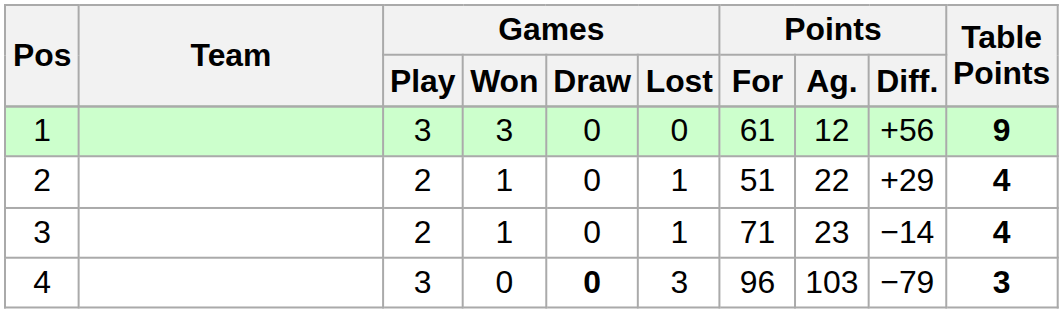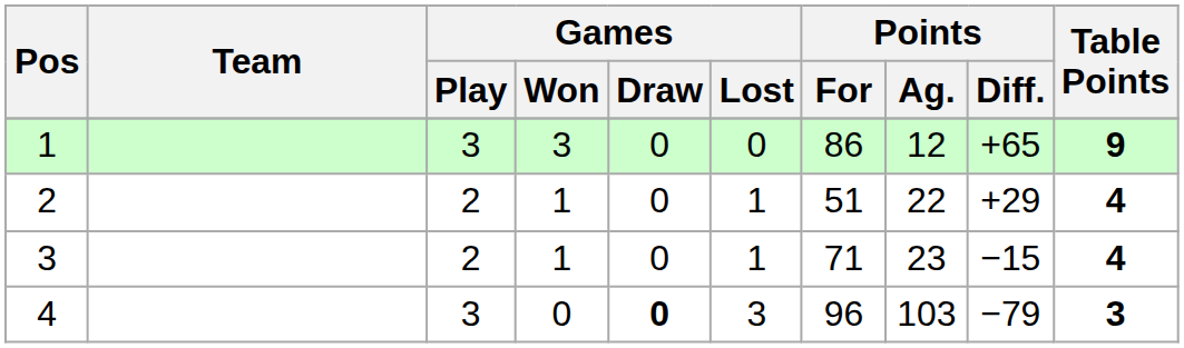row 3 | Points / For: 61 -> 86
row 3 | Points / Diff.: +56 -> +65
row 5 | Points / Diff.: −14 -> −15
